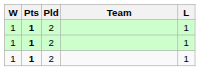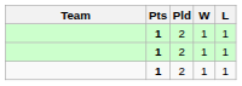columns swapped: Team <-> W
